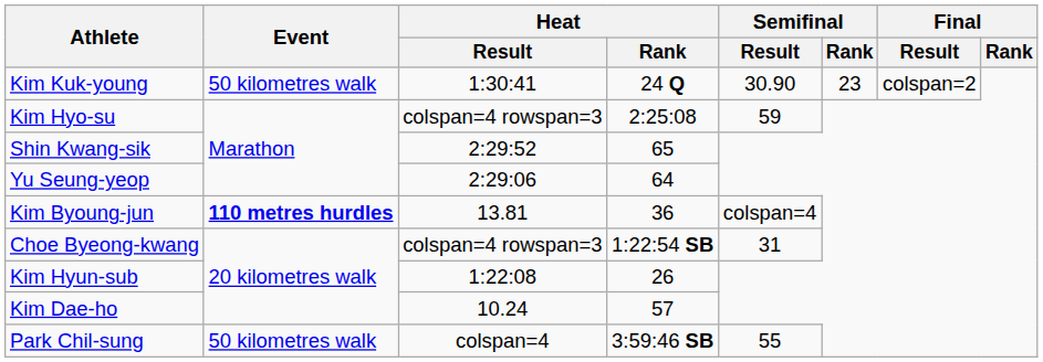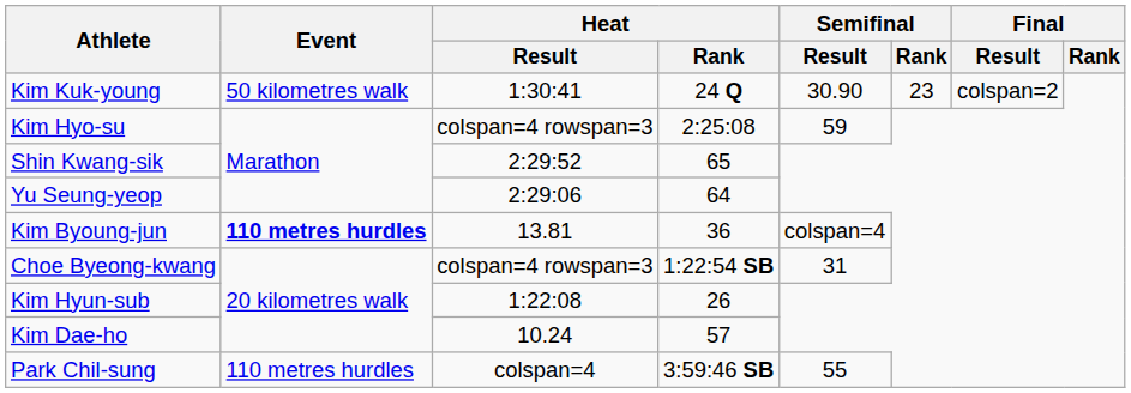Park Chil-sung | Event: 50 kilometres walk -> 110 metres hurdles
